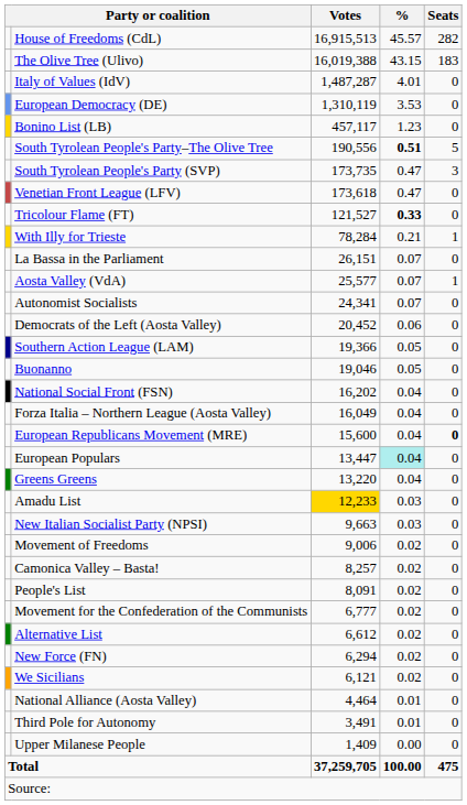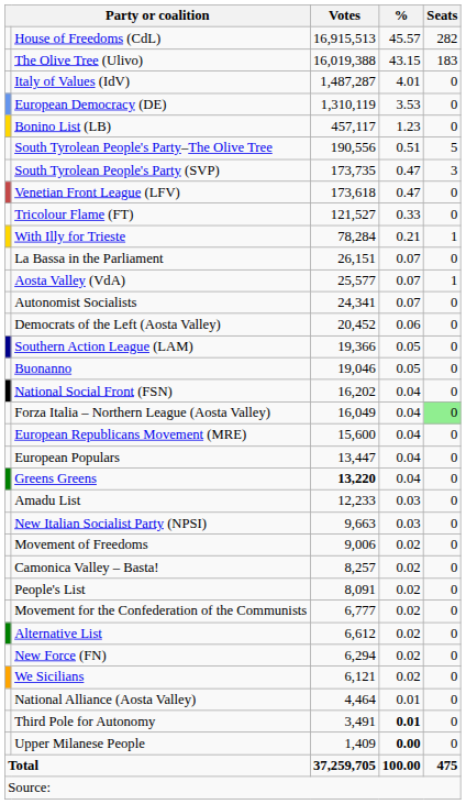South Tyrolean People's Party–The Olive Tree | %: bold -> normal
Tricolour Flame (FT) | %: bold -> normal
Forza Italia – Northern League (Aosta Valley) | Seats: no background -> lightgreen background
European Republicans Movement (MRE) | Seats: bold -> normal
European Populars | %: paleturquoise background -> no background
Greens Greens | Votes: normal -> bold
Amadu List | Votes: gold background -> no background
Third Pole for Autonomy | %: normal -> bold
Upper Milanese People | %: normal -> bold
